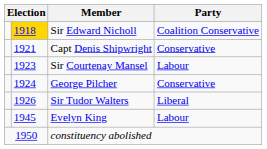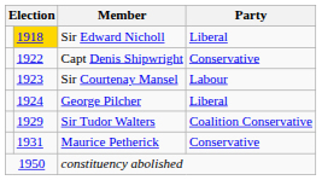Sir Edward Nicholl | Party: Coalition Conservative -> Liberal
Capt Denis Shipwright | column 2: 1921 -> 1922
George Pilcher | Party: Conservative -> Liberal
Sir Tudor Walters | column 2: 1926 -> 1929
Sir Tudor Walters | Party: Liberal -> Coalition Conservative
+ row: 1931 | Maurice Petherick | Conservative
- row: 1945 | Evelyn King | Labour
